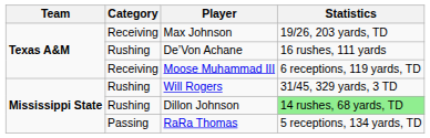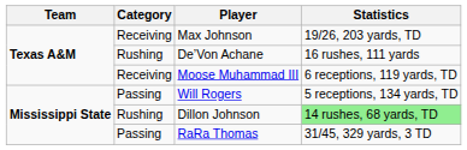Will Rogers | Category: Rushing -> Passing
Will Rogers | Statistics: 31/45, 329 yards, 3 TD -> 5 receptions, 134 yards, TD
RaRa Thomas | Statistics: 5 receptions, 134 yards, TD -> 31/45, 329 yards, 3 TD
